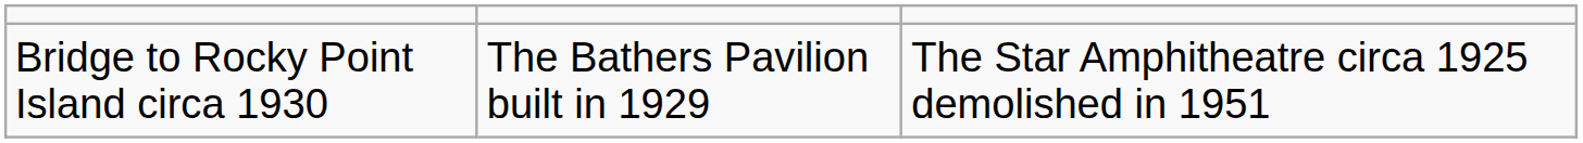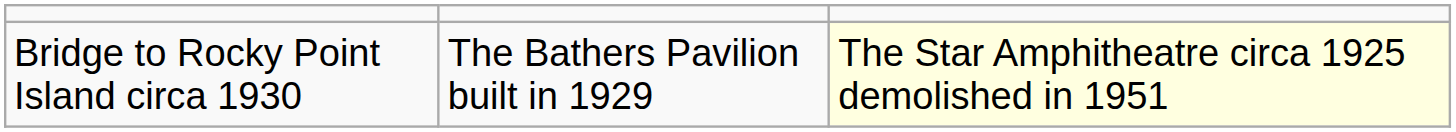Bridge to Rocky Point Island circa 1930 | column 3: no background -> lightyellow background
